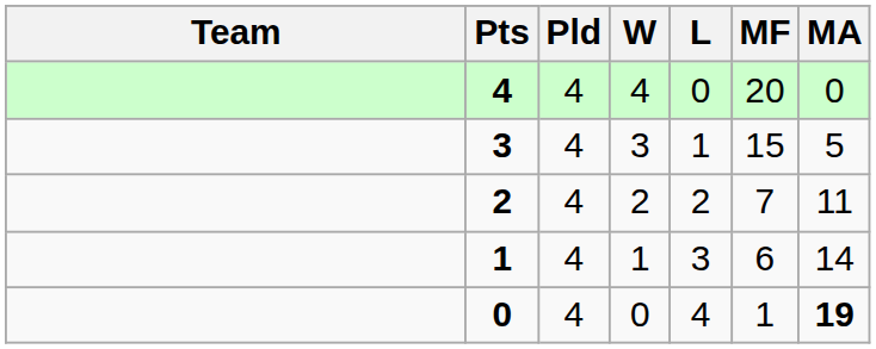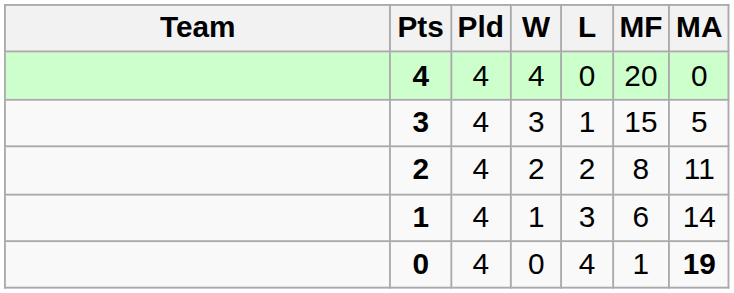row 4 | MF: 7 -> 8
